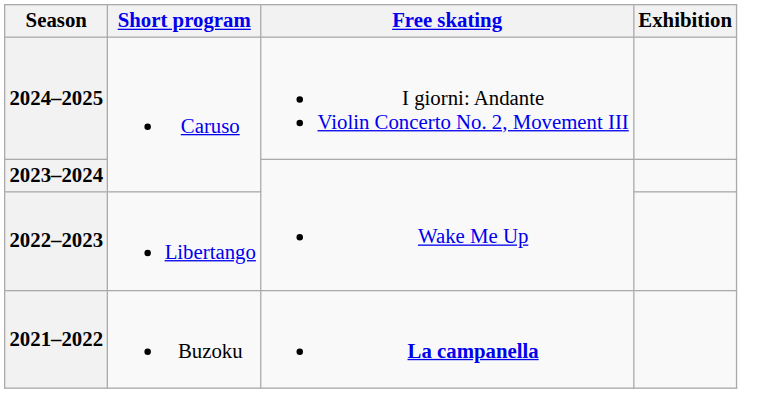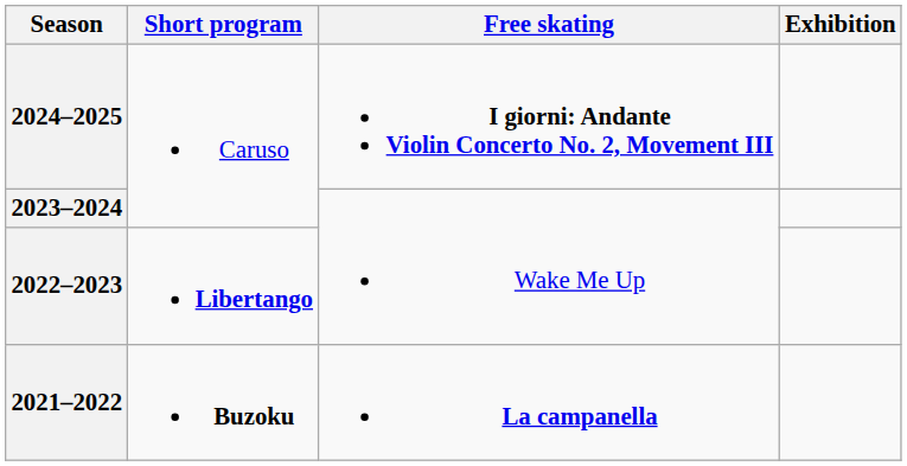2024–2025 | Free skating: normal -> bold
2022–2023 | Short program: normal -> bold
2021–2022 | Short program: normal -> bold
